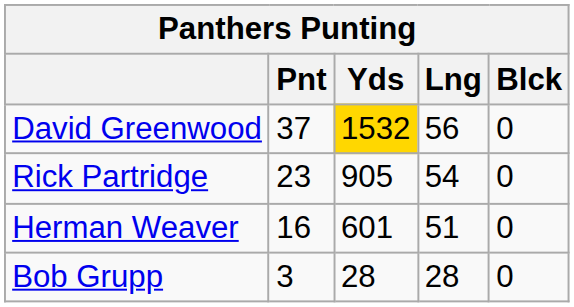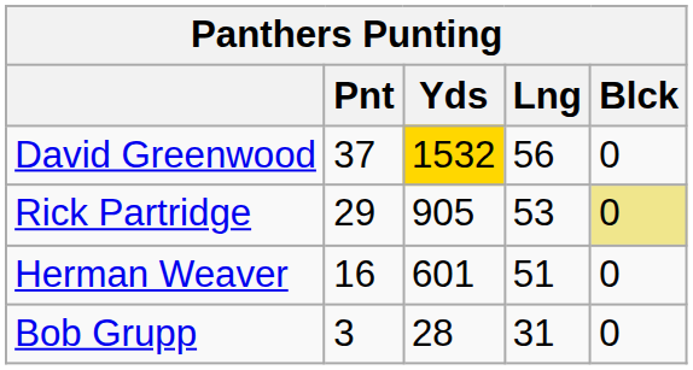Rick Partridge | Pnt: 23 -> 29
Rick Partridge | Lng: 54 -> 53
Rick Partridge | Blck: no background -> khaki background
Bob Grupp | Lng: 28 -> 31
